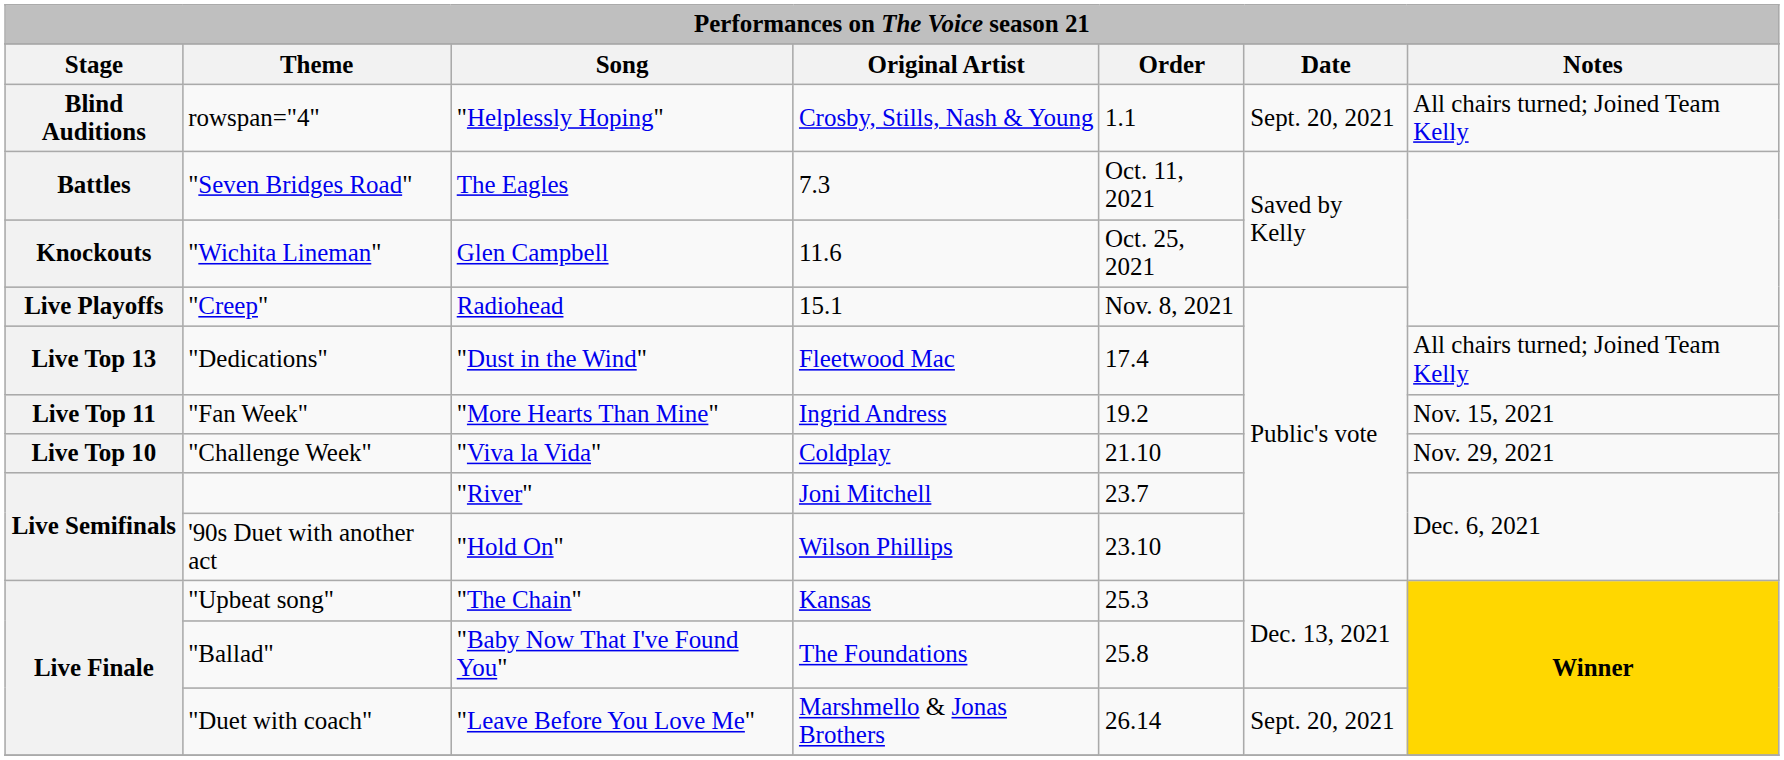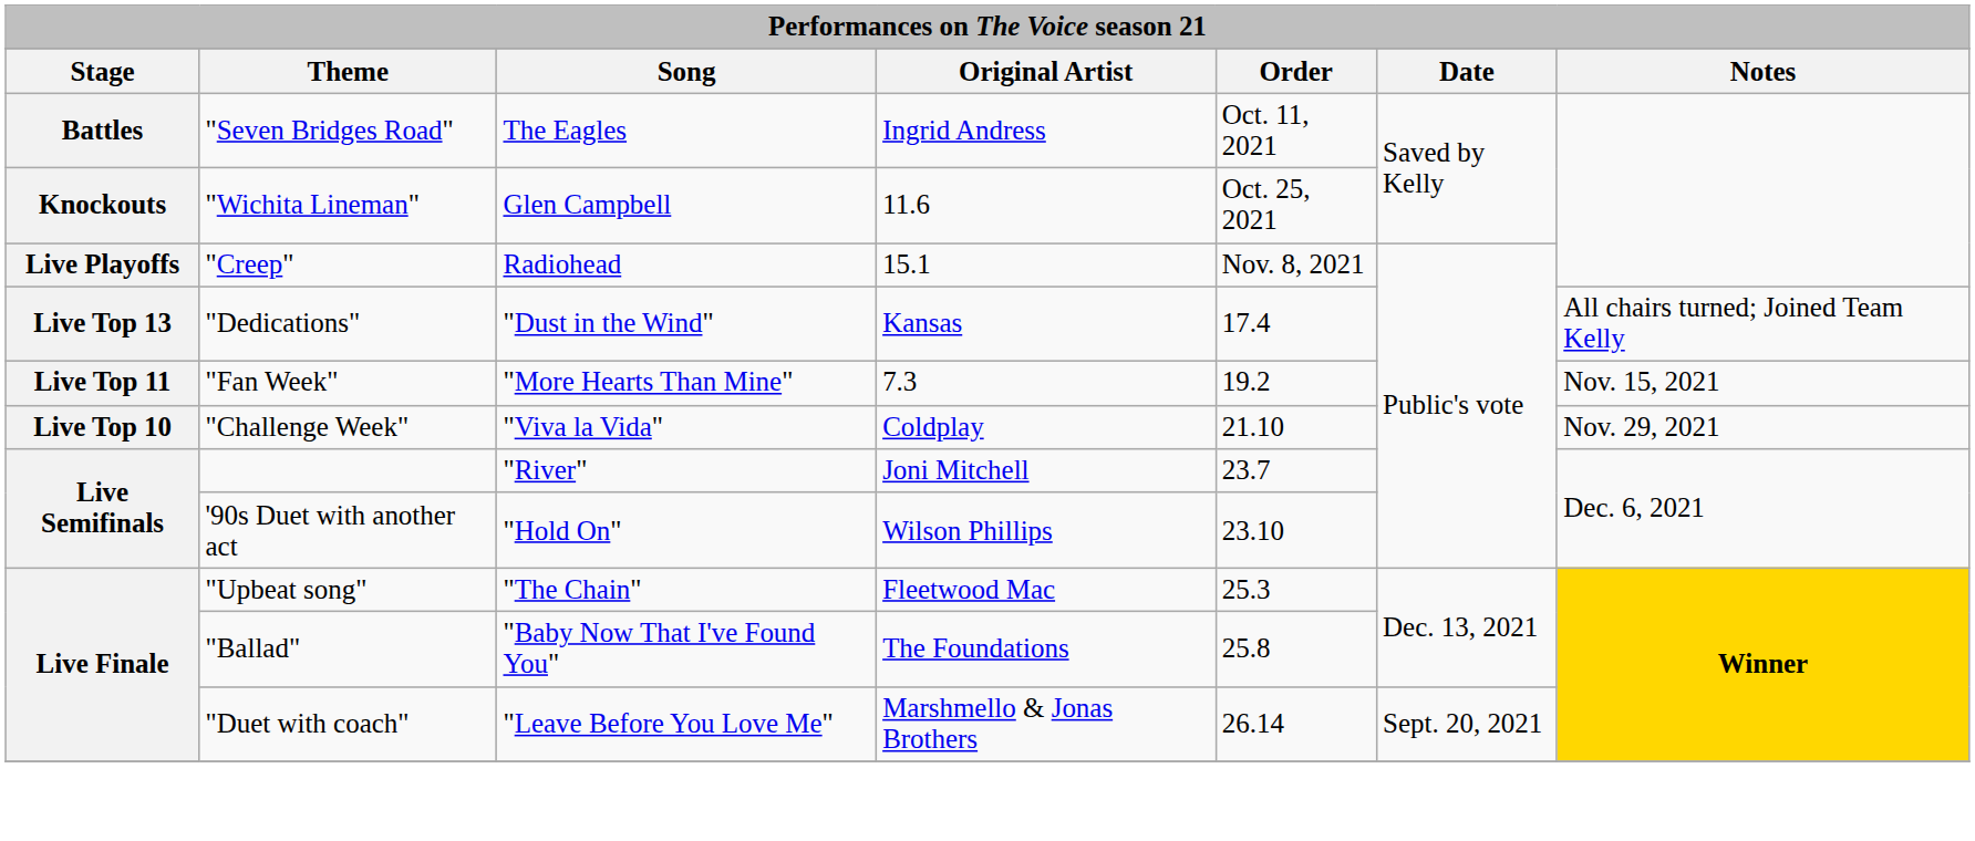- row: Blind Auditions | rowspan="4" | "Helplessly Hoping" | Crosby, Stills, Nash & Young | 1.1 | Sept. 20, 2021 | All chairs turned; Joined Team Kelly
"Seven Bridges Road" | Original Artist: 7.3 -> Ingrid Andress
"Dedications" | Original Artist: Fleetwood Mac -> Kansas
"Fan Week" | Original Artist: Ingrid Andress -> 7.3
"Upbeat song" | Original Artist: Kansas -> Fleetwood Mac
